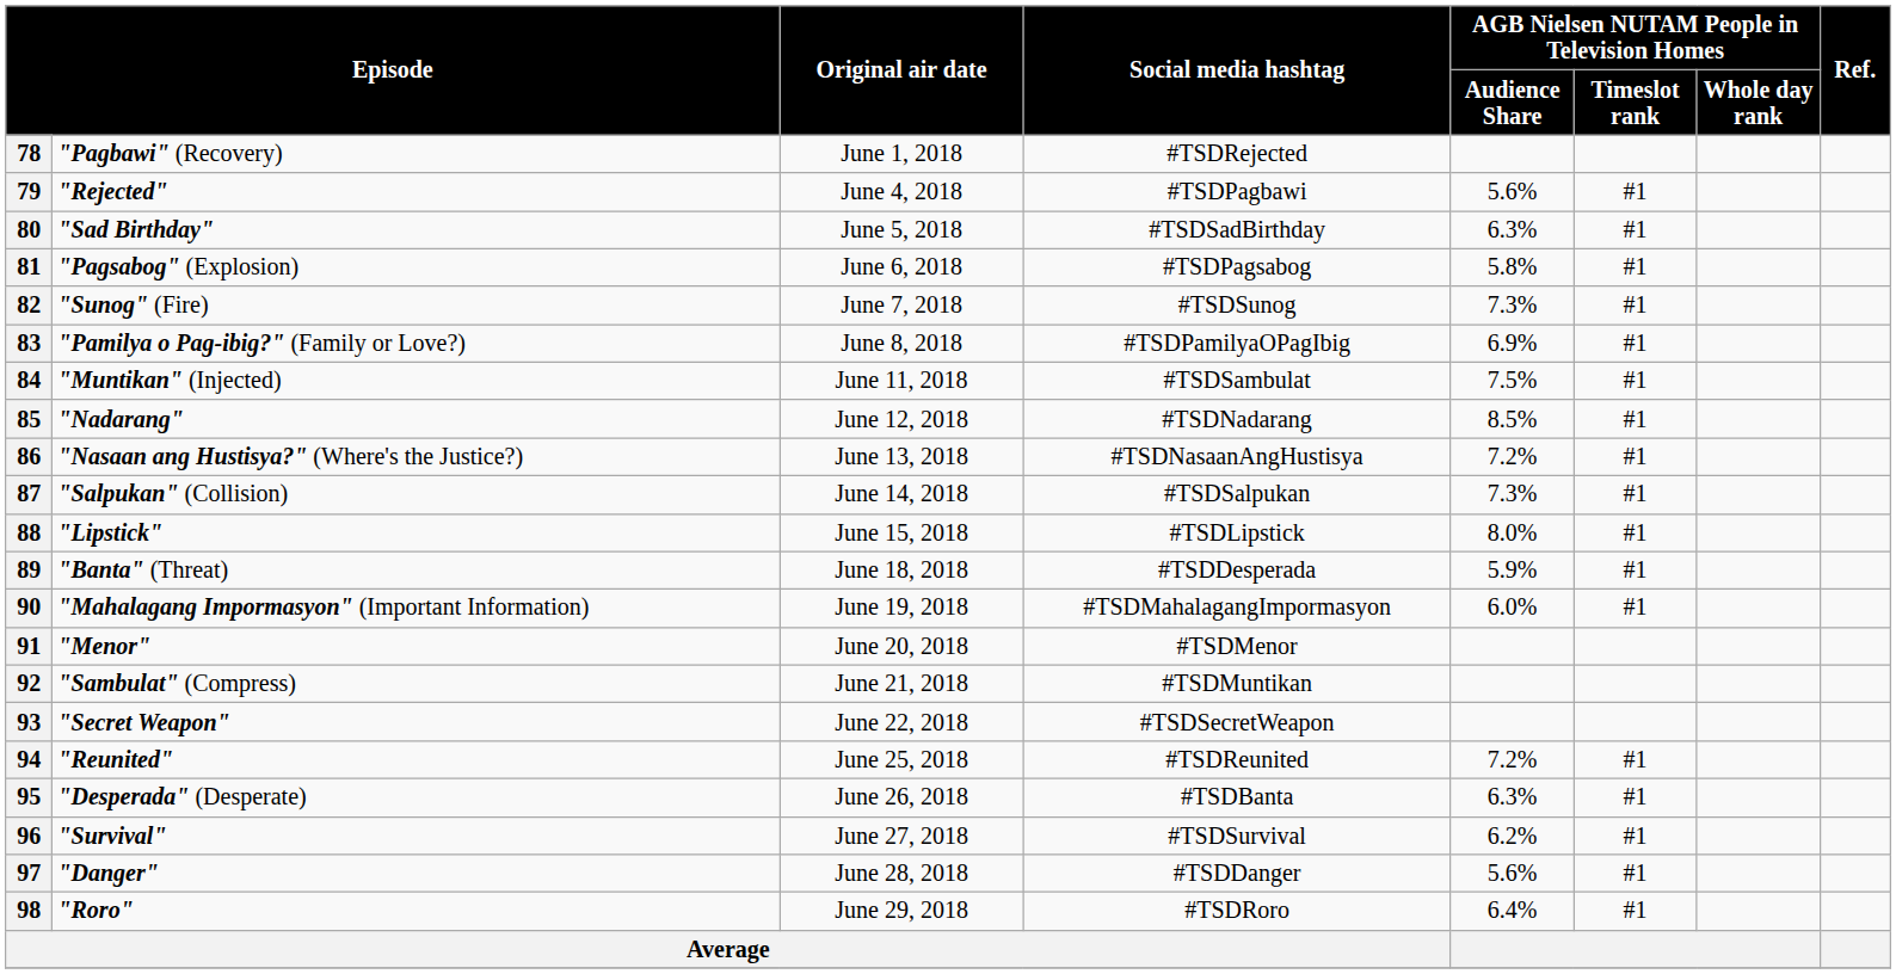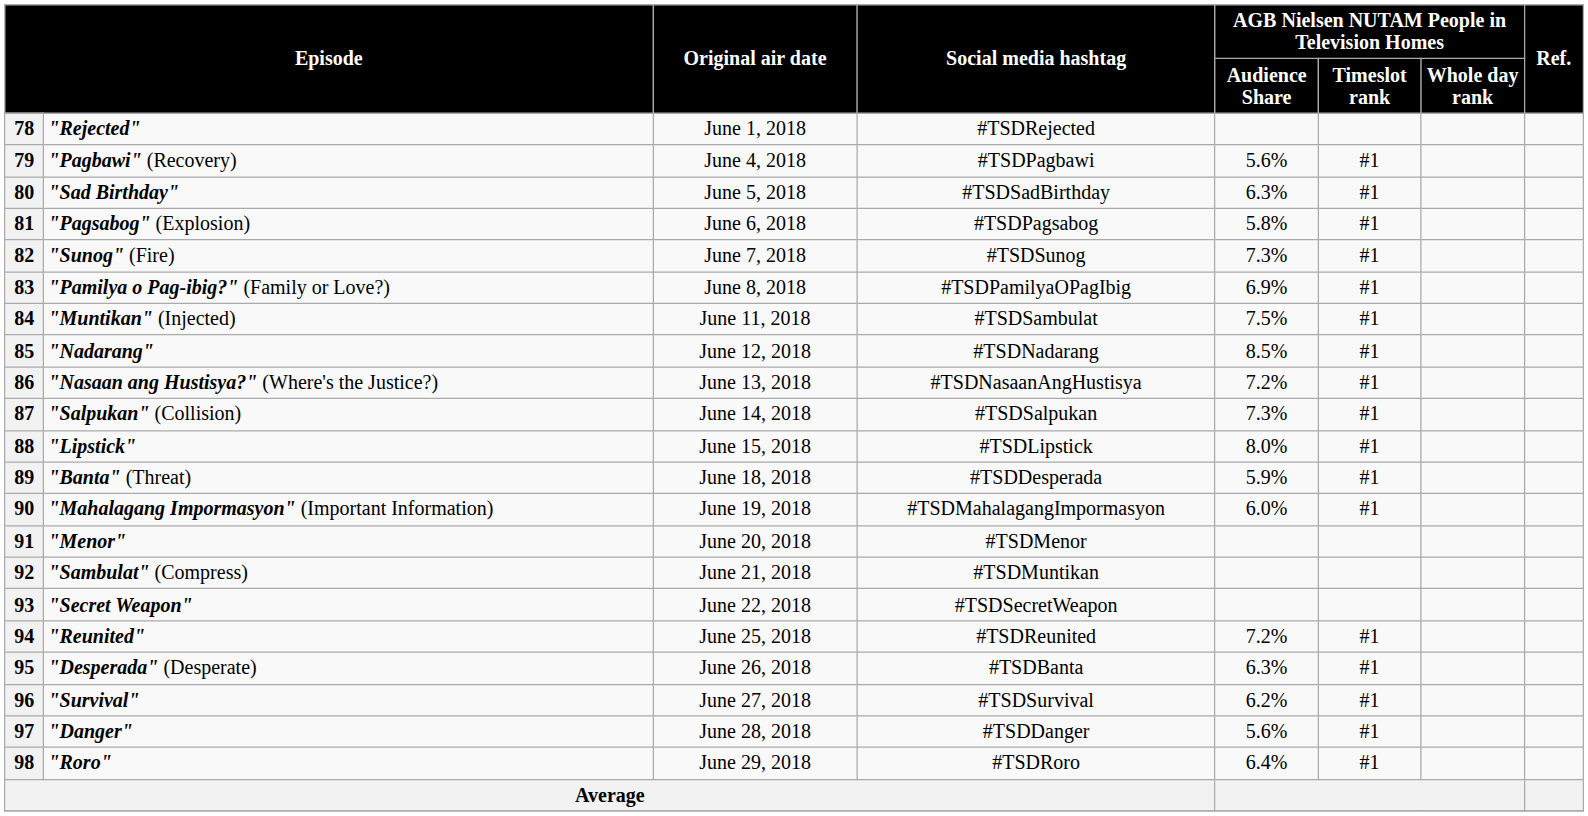78 | column 2: "Pagbawi" (Recovery) -> "Rejected"
79 | column 2: "Rejected" -> "Pagbawi" (Recovery)
